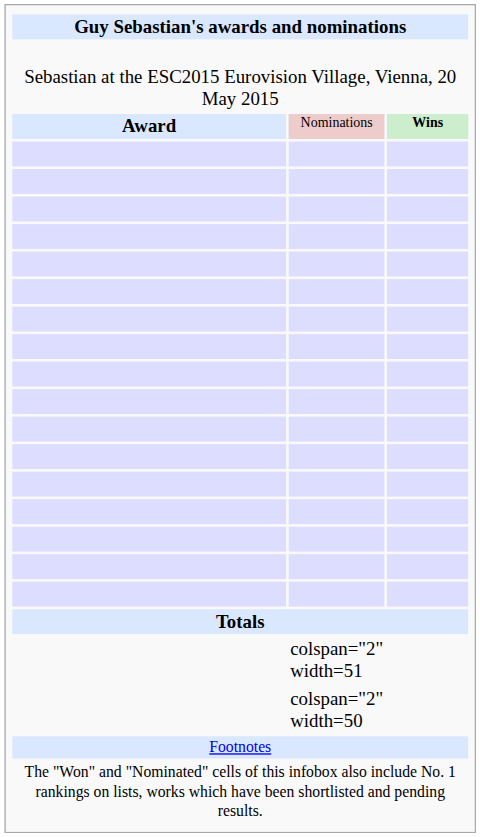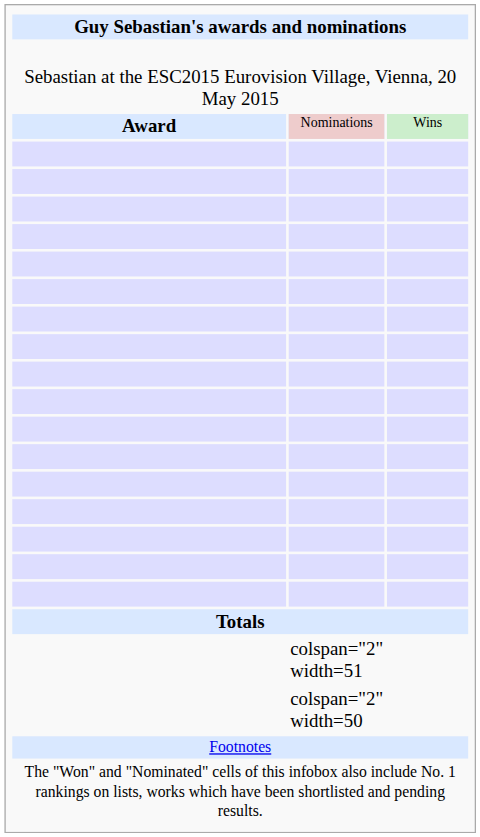Nominations | column 3: bold -> normal
